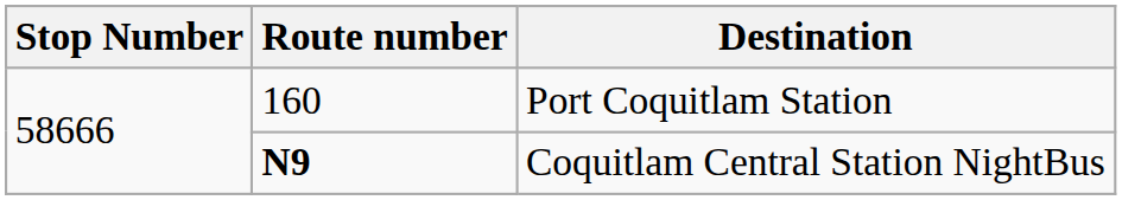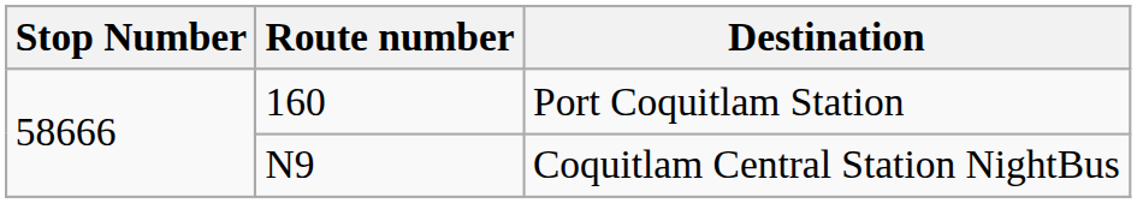Coquitlam Central Station NightBus | Route number: bold -> normal
